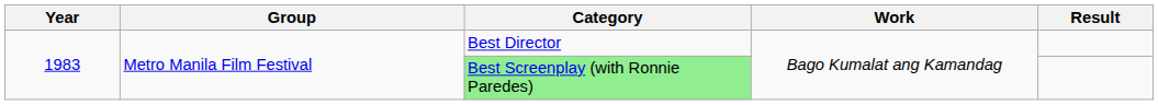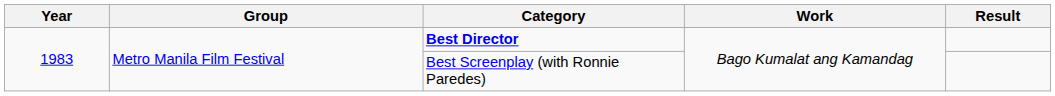Best Director | Category: normal -> bold
Best Screenplay (with Ronnie Paredes) | Category: lightgreen background -> no background
